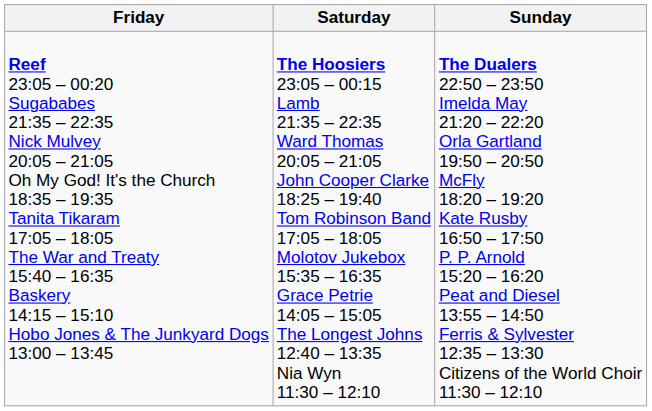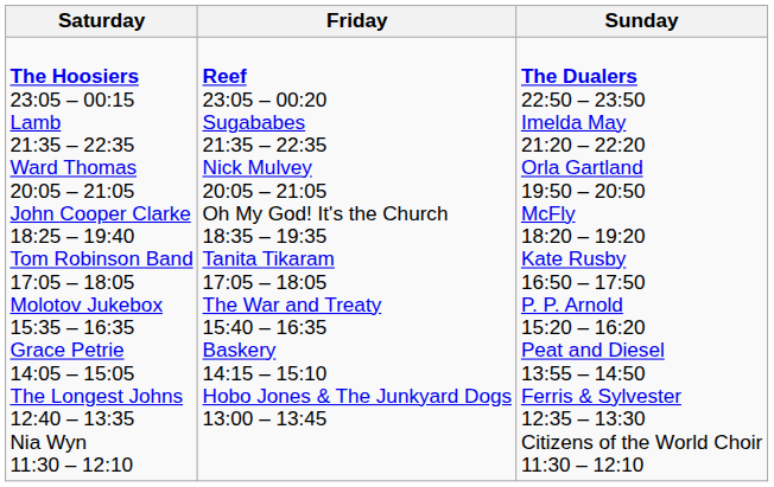columns swapped: Friday <-> Saturday
